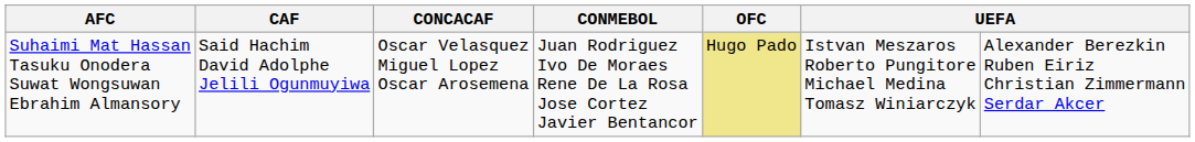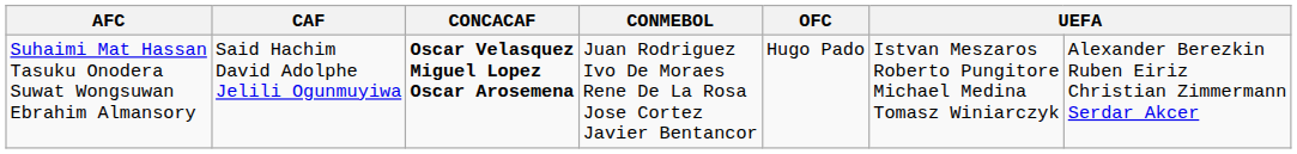row 2 | CONCACAF: normal -> bold
row 2 | OFC: khaki background -> no background
